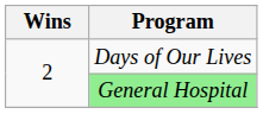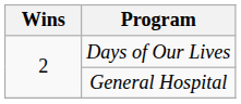General Hospital | Program: lightgreen background -> no background
